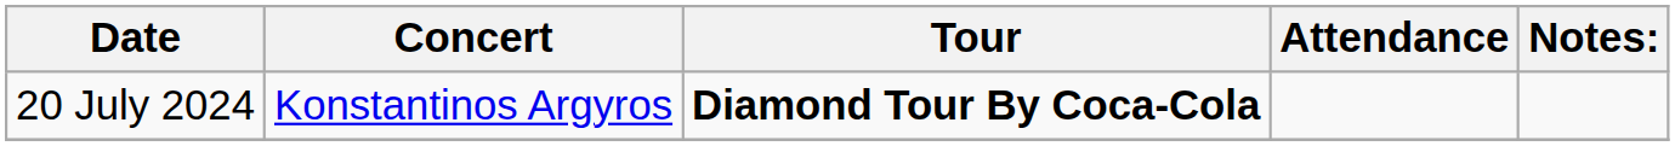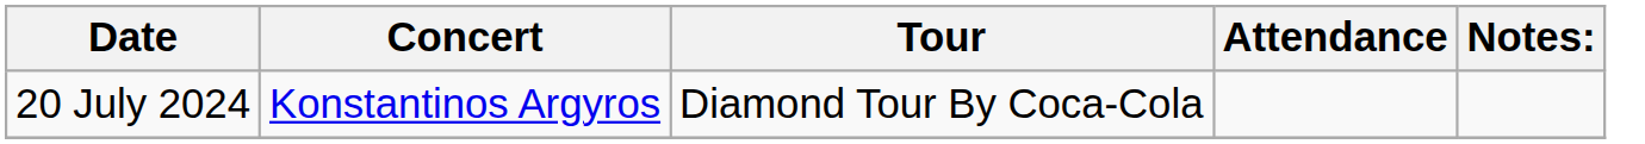20 July 2024 | Tour: bold -> normal
